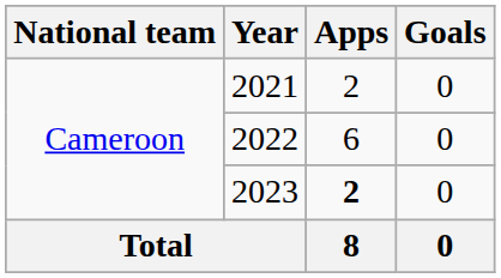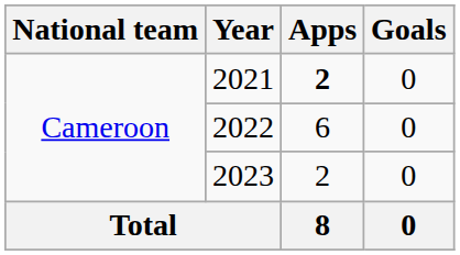2021 | Apps: normal -> bold
2023 | Apps: bold -> normal
